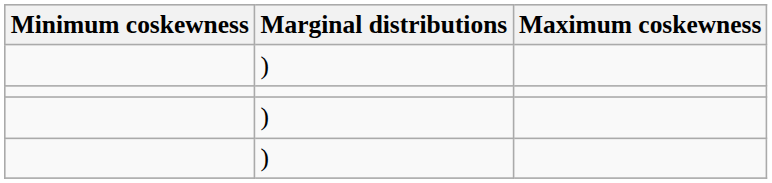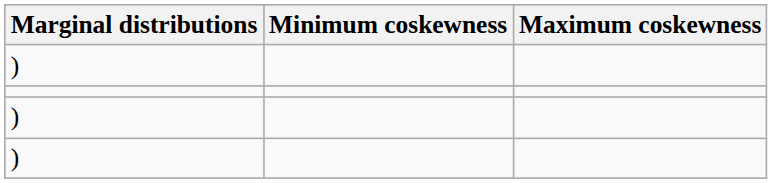columns swapped: Marginal distributions <-> Minimum coskewness
